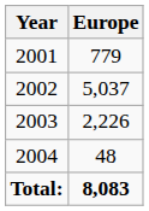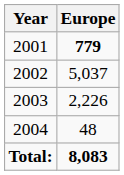2001 | Europe: normal -> bold
